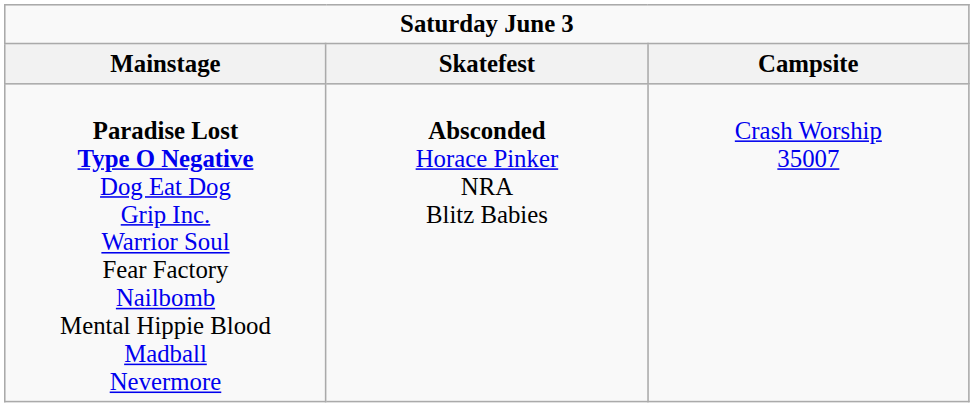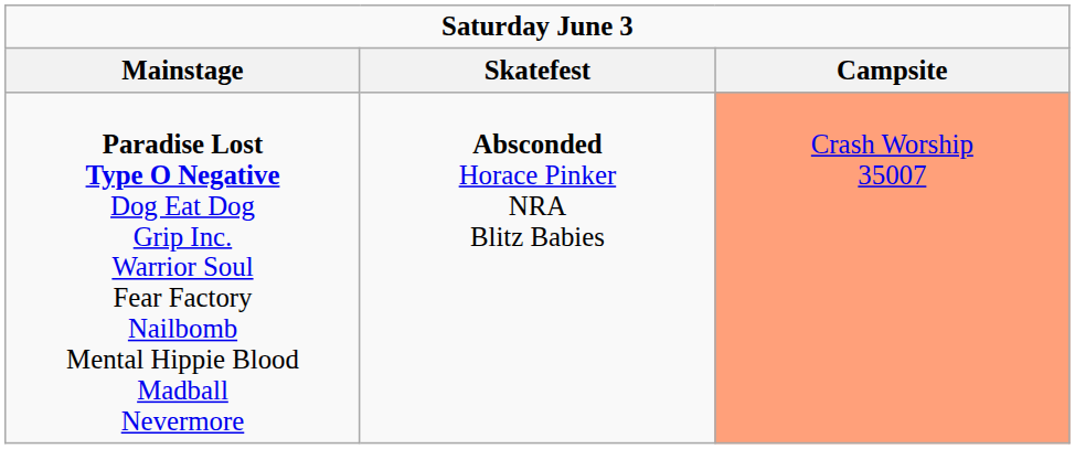row 3 | Campsite: no background -> lightsalmon background
